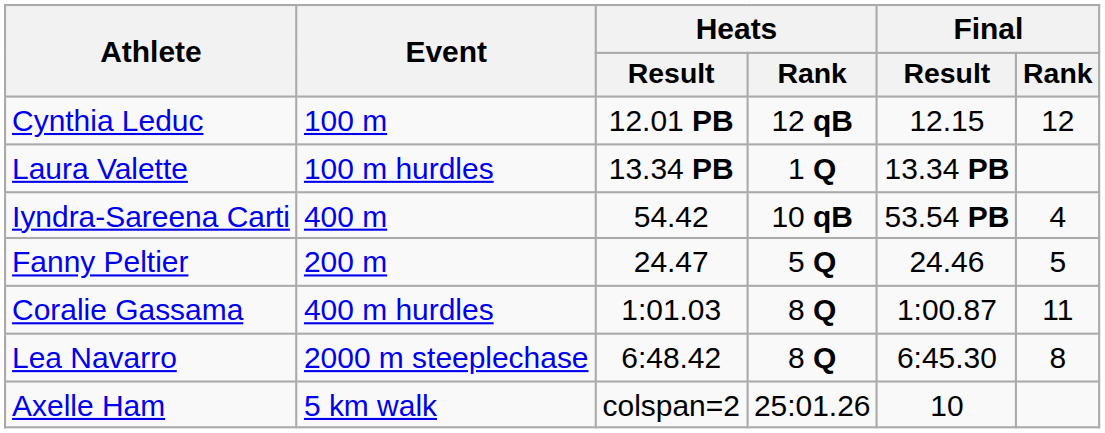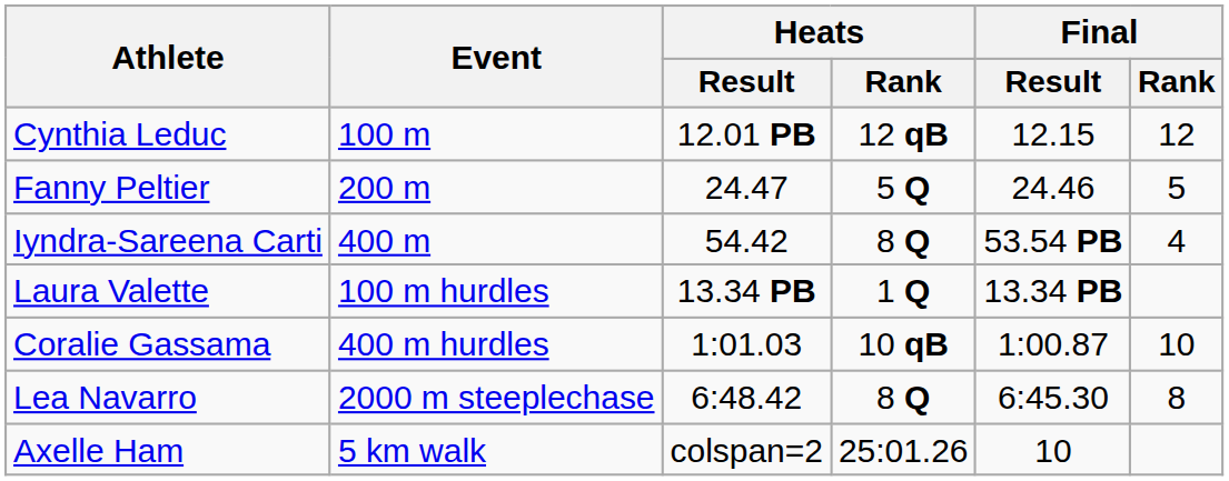rows swapped: Fanny Peltier <-> Laura Valette
Iyndra-Sareena Carti | Heats / Rank: 10 qB -> 8 Q
Coralie Gassama | Heats / Rank: 8 Q -> 10 qB
Coralie Gassama | Final / Rank: 11 -> 10
